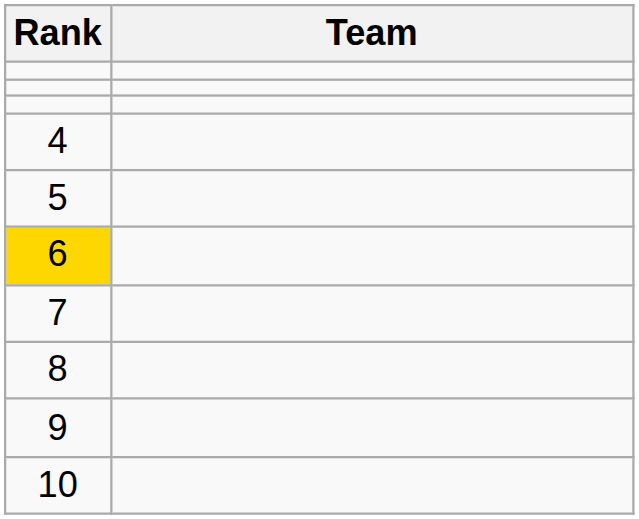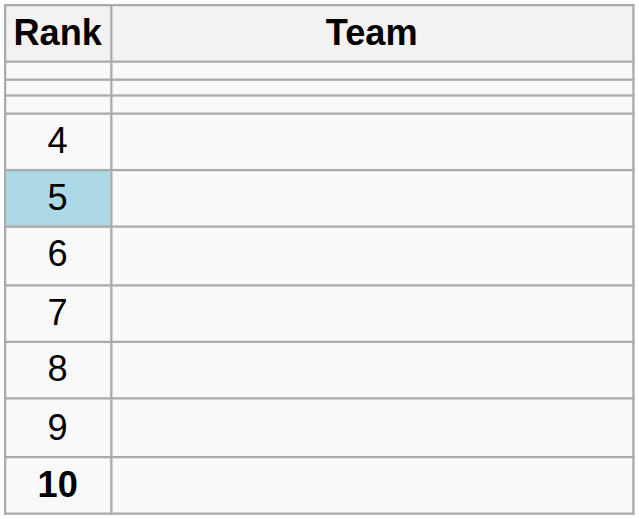row 6 | Rank: no background -> lightblue background
row 7 | Rank: gold background -> no background
row 11 | Rank: normal -> bold
